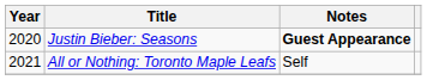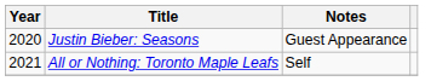Justin Bieber: Seasons | Notes: bold -> normal
